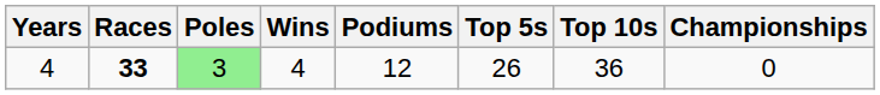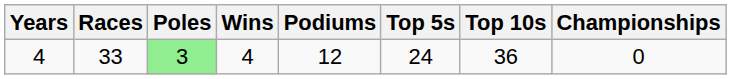row 2 | Races: bold -> normal
row 2 | Top 5s: 26 -> 24
